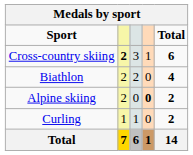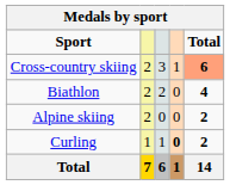Cross-country skiing | column 2: bold -> normal
Cross-country skiing | Total: no background -> lightsalmon background
Alpine skiing | column 4: bold -> normal
Curling | column 4: normal -> bold
